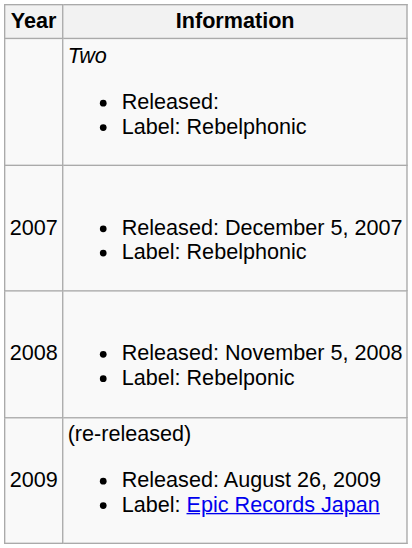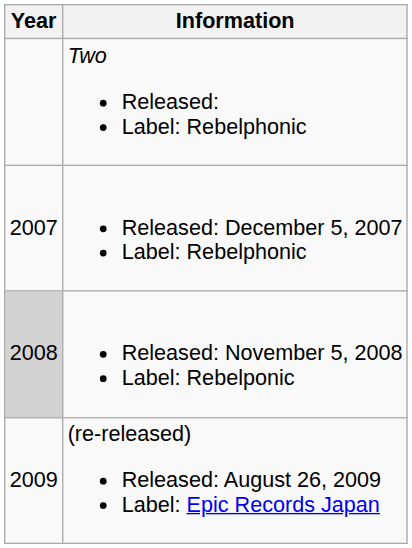Released: November 5, 2008 Label: Rebelponic | Year: no background -> lightgrey background
